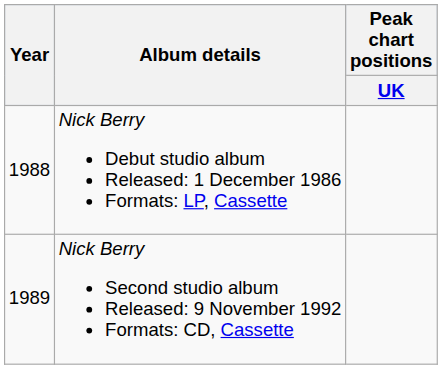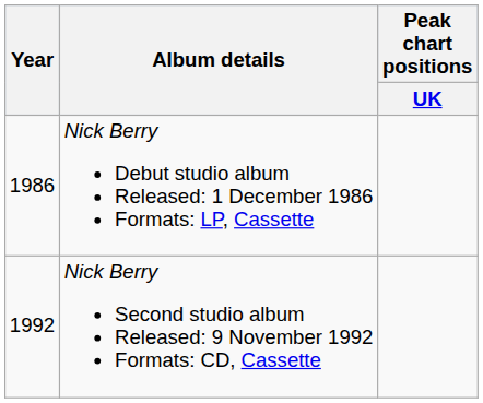row 3 | Year: 1988 -> 1986
row 4 | Year: 1989 -> 1992
